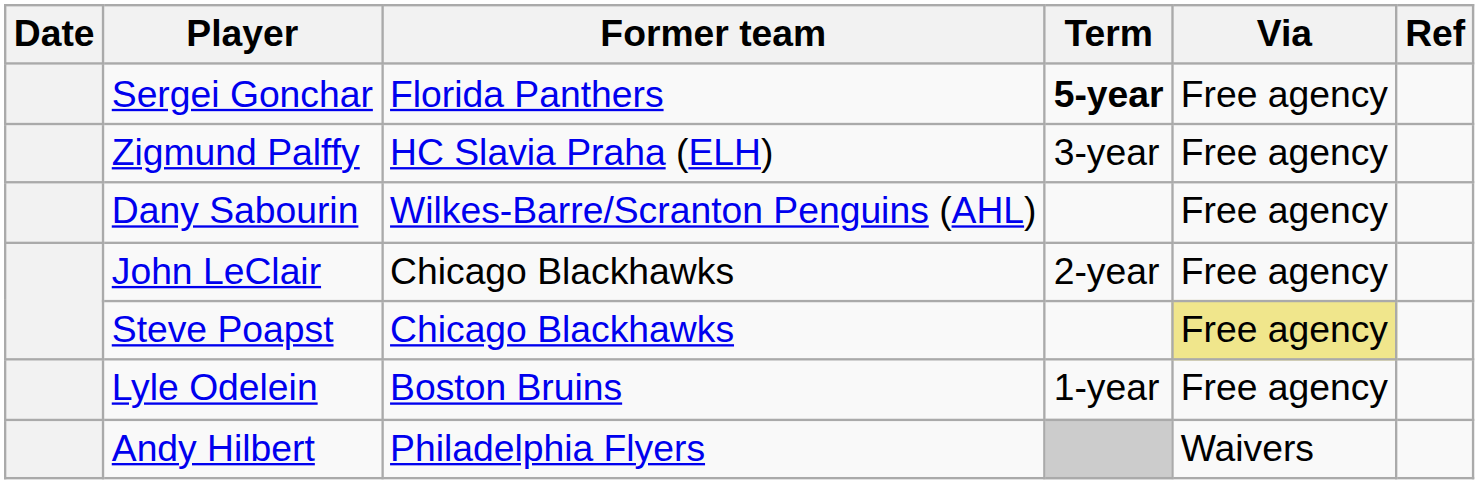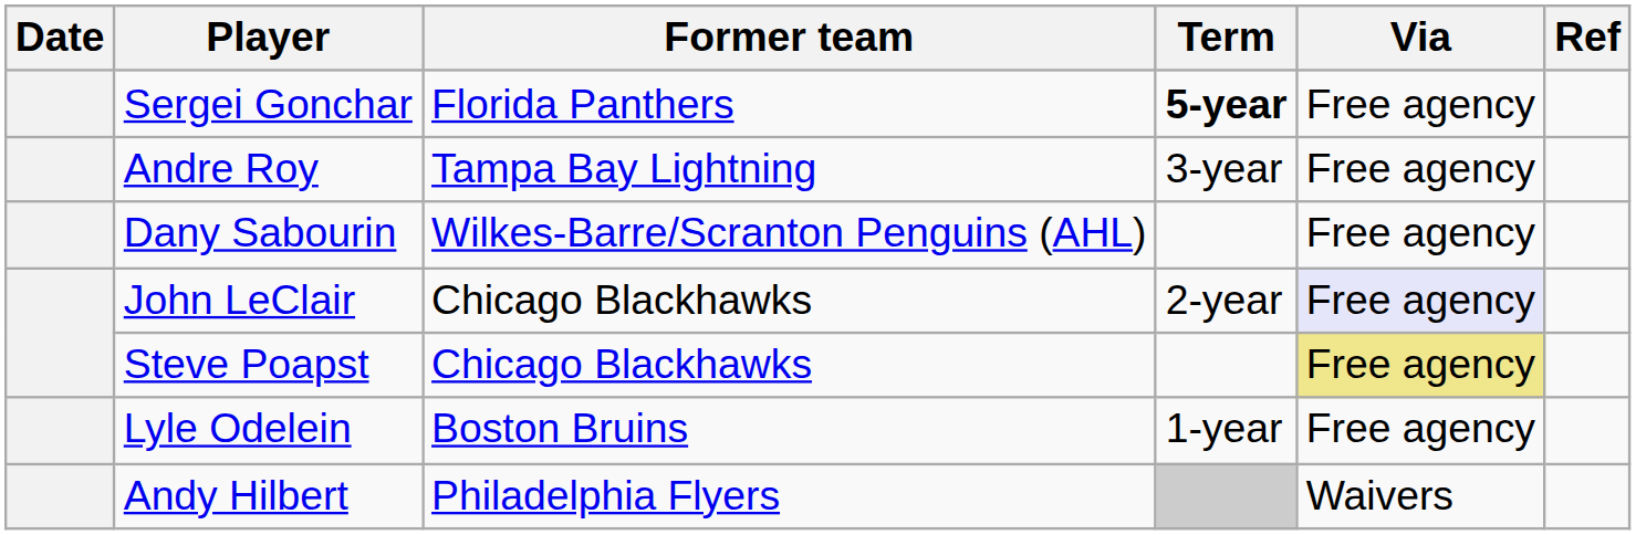+ row: Andre Roy | Tampa Bay Lightning | 3-year | Free agency
- row: Zigmund Palffy | HC Slavia Praha (ELH) | 3-year | Free agency
John LeClair | Via: no background -> lavender background
